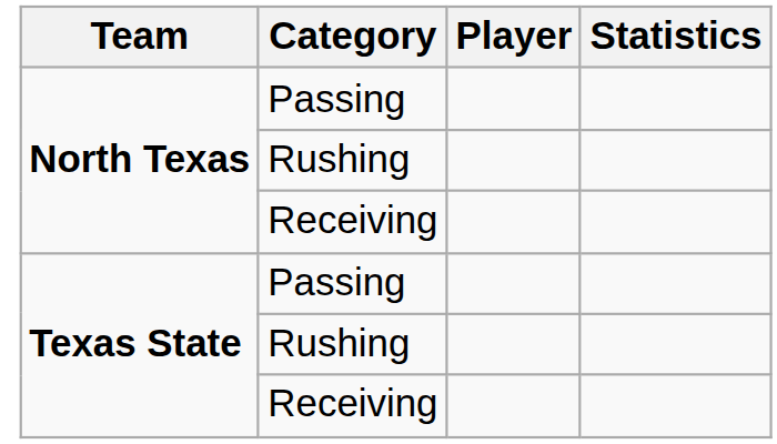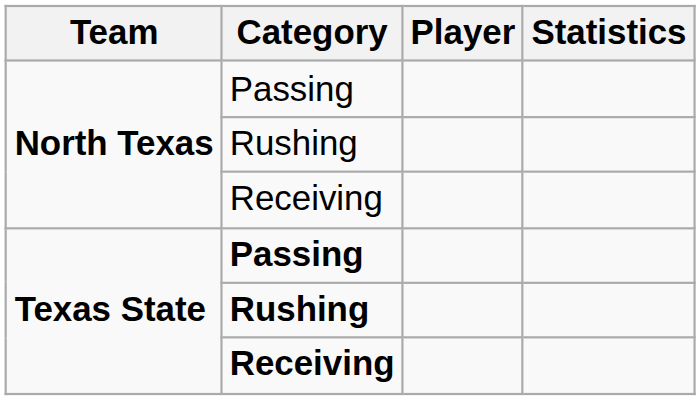Texas State / Passing | Category: normal -> bold
Texas State / Rushing | Category: normal -> bold
Texas State / Receiving | Category: normal -> bold
